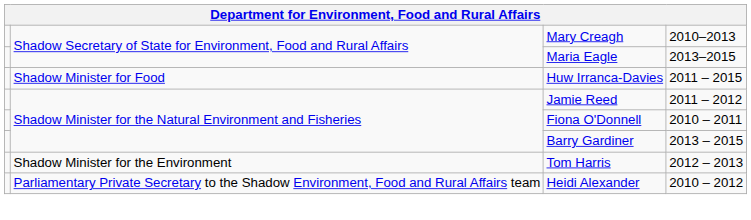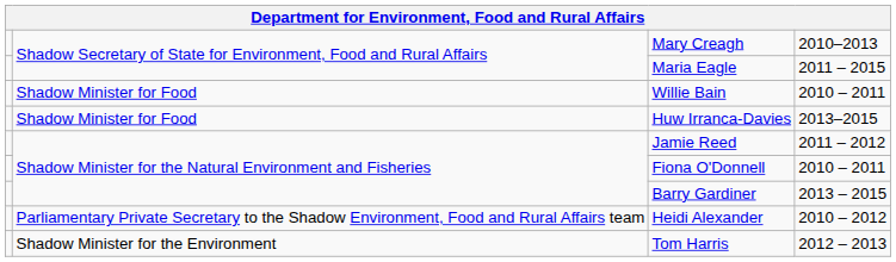Maria Eagle | column 4: 2013–2015 -> 2011 – 2015
+ row: Shadow Minister for Food | Willie Bain | 2010 – 2011
Huw Irranca-Davies | column 4: 2011 – 2015 -> 2013–2015
rows swapped: Tom Harris <-> Heidi Alexander
